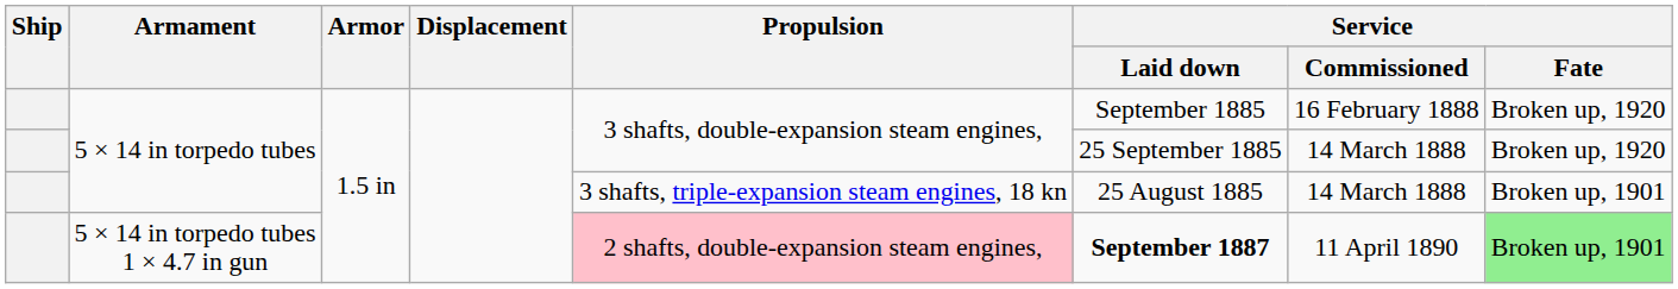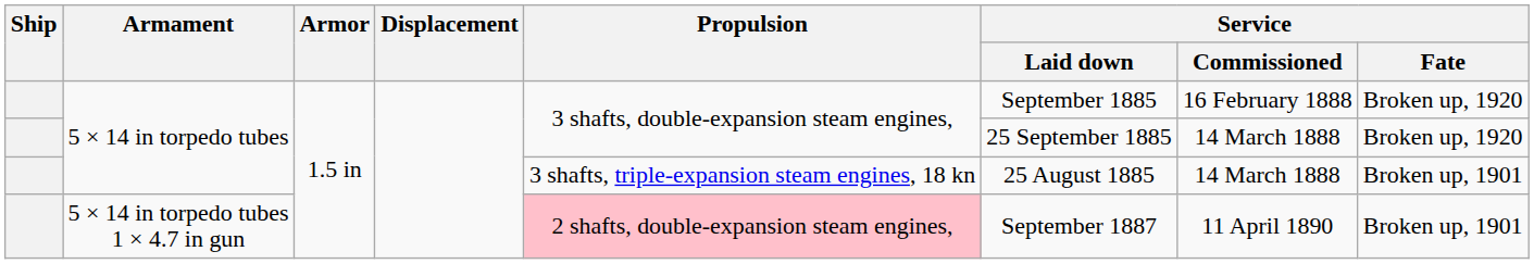5 × 14 in torpedo tubes 1 × 4.7 in gun | Service / Laid down: bold -> normal
5 × 14 in torpedo tubes 1 × 4.7 in gun | Service / Fate: lightgreen background -> no background
